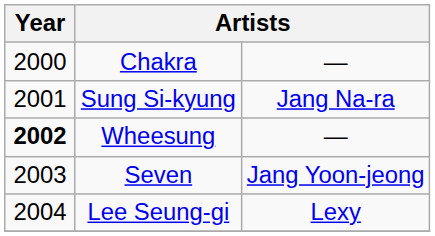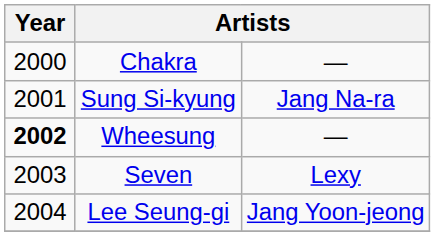Seven | column 3: Jang Yoon-jeong -> Lexy
Lee Seung-gi | column 3: Lexy -> Jang Yoon-jeong
